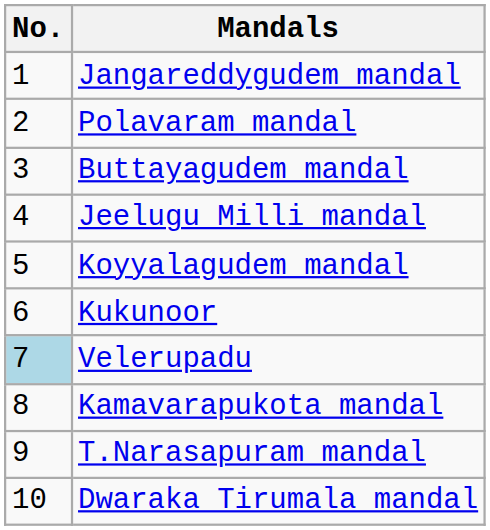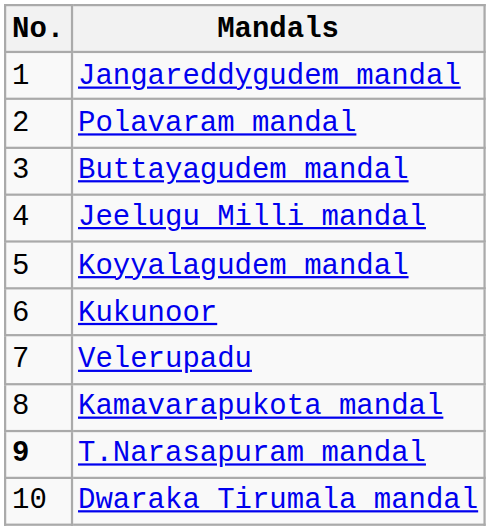Velerupadu | No.: lightblue background -> no background
T.Narasapuram mandal | No.: normal -> bold
